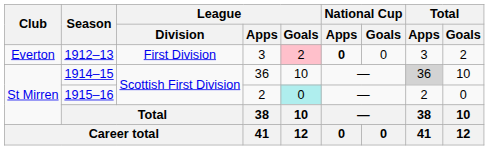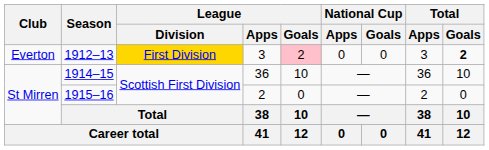1912–13 | League / Division: no background -> gold background
1912–13 | National Cup / Apps: bold -> normal
1912–13 | Total / Goals: normal -> bold
1914–15 | Total / Apps: lightgrey background -> no background
1915–16 | League / Goals: paleturquoise background -> no background
